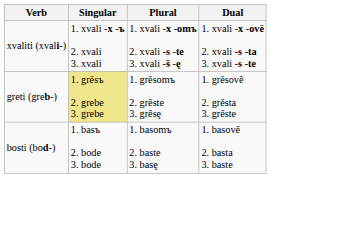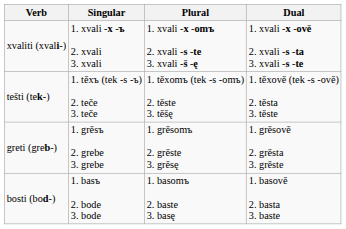+ row: tešti (tek-) | 1. těxъ (tek -s -ъ) 2. teče 3. teče | 1. těxomъ (tek -s -omъ) 2. těste 3. těšę | 1. těxově (tek -s -ově) 2. těsta 3. těste
greti (greb-) | Singular: khaki background -> no background
